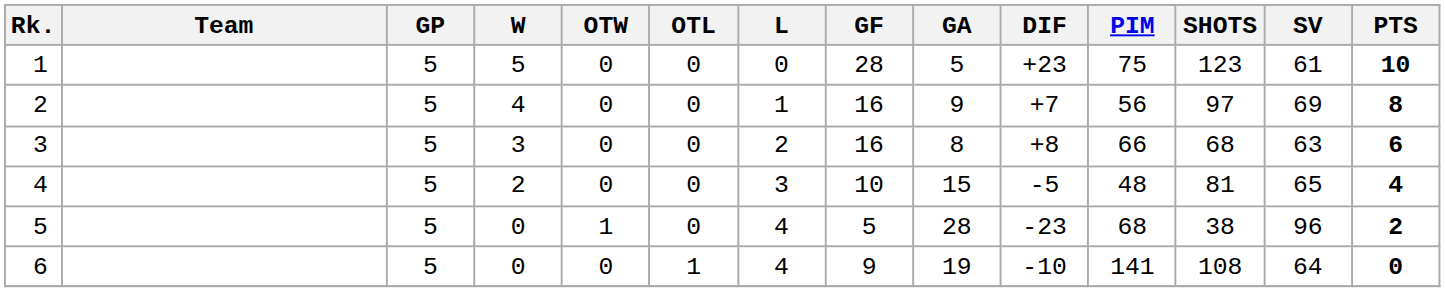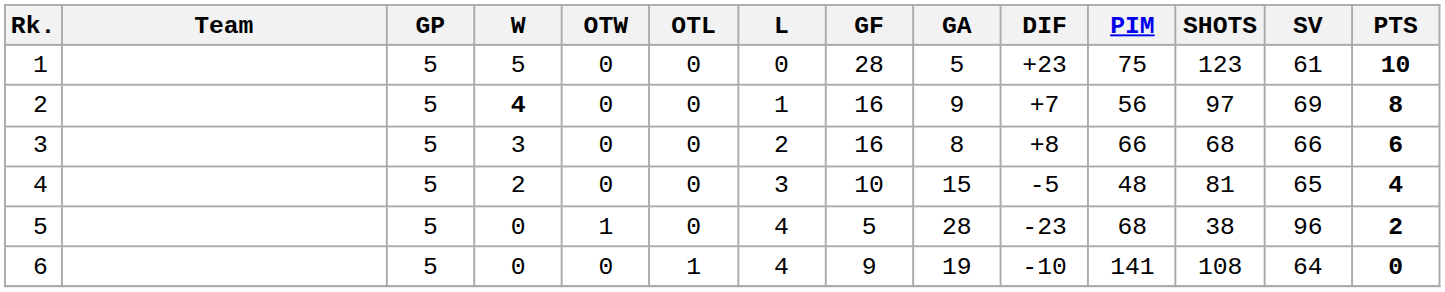row 3 | W: normal -> bold
row 4 | SV: 63 -> 66
